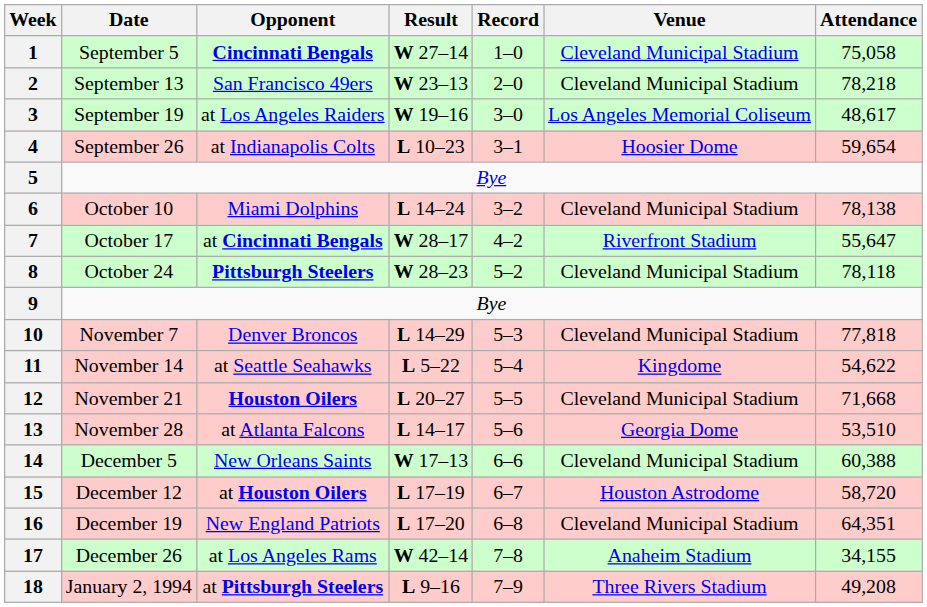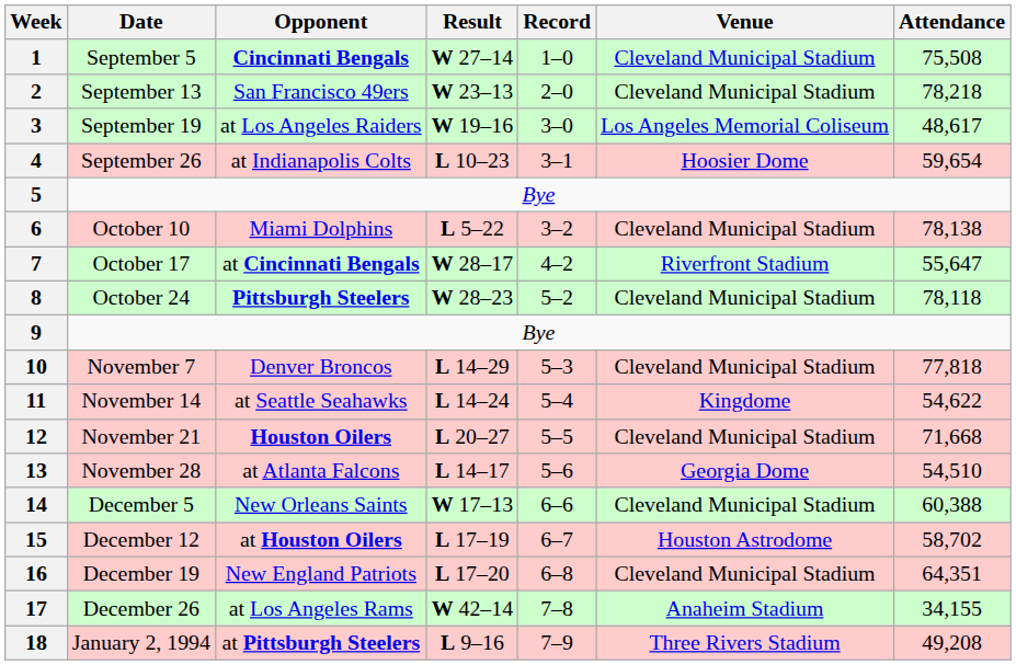1 | Attendance: 75,058 -> 75,508
6 | Result: L 14–24 -> L 5–22
11 | Result: L 5–22 -> L 14–24
13 | Attendance: 53,510 -> 54,510
15 | Attendance: 58,720 -> 58,702
